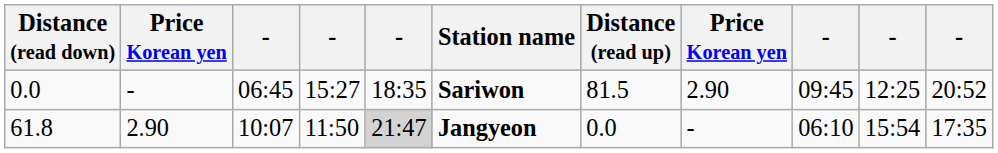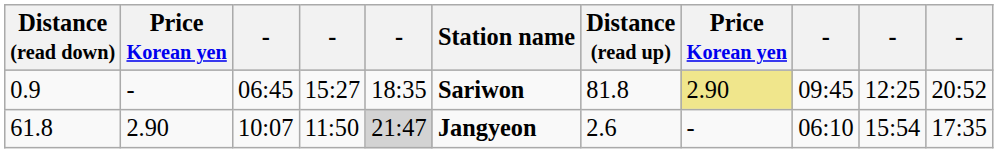row 2 | Distance (read down): 0.0 -> 0.9
row 2 | Distance (read up): 81.5 -> 81.8
row 2 | column 8: no background -> khaki background
row 3 | Distance (read up): 0.0 -> 2.6
